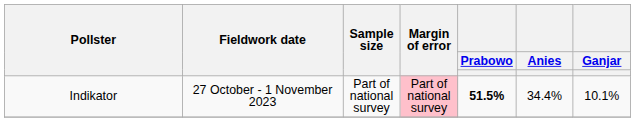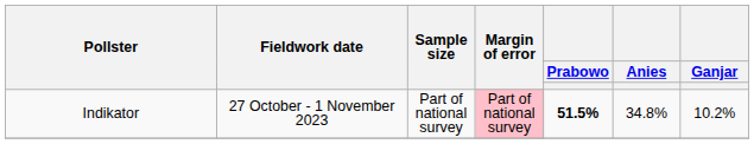Indikator | Anies: 34.4% -> 34.8%
Indikator | Ganjar: 10.1% -> 10.2%
